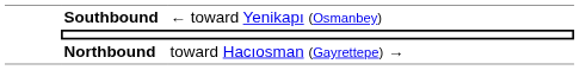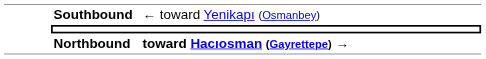Northbound | column 2: normal -> bold
